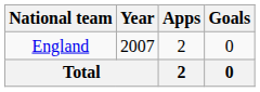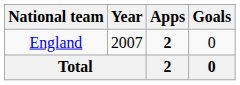England | Apps: normal -> bold
